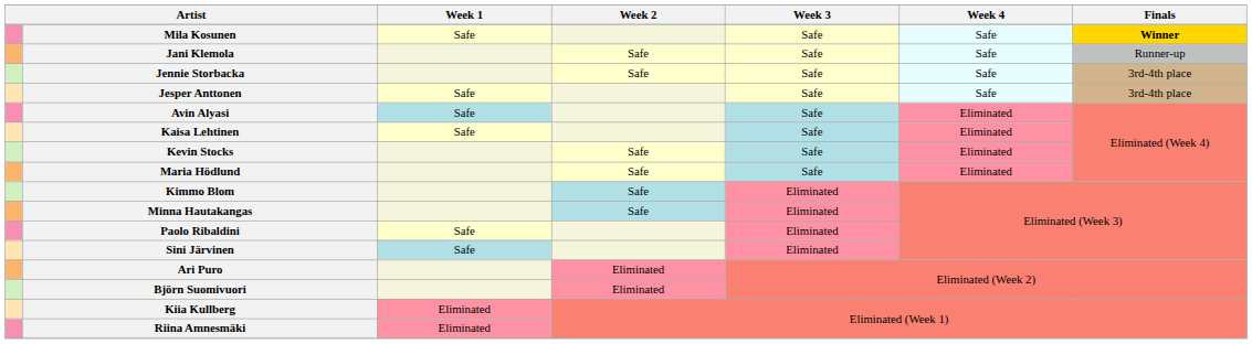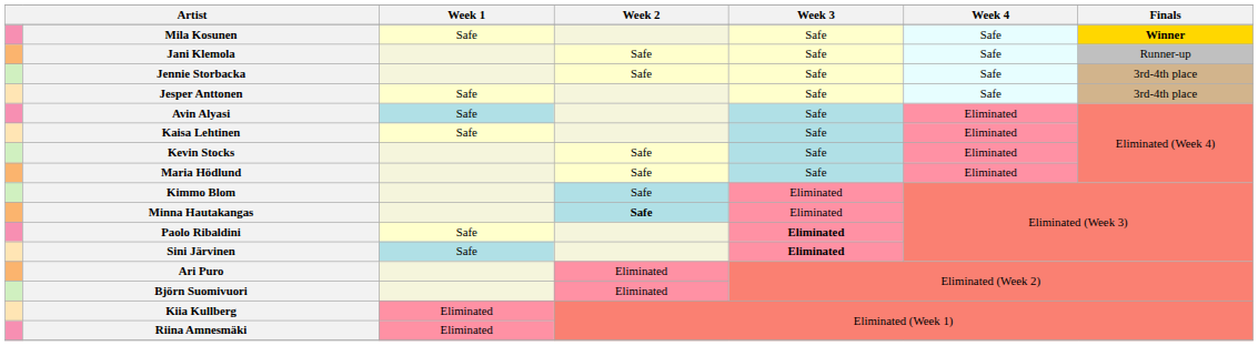Minna Hautakangas | Week 2: normal -> bold
Paolo Ribaldini | Week 3: normal -> bold
Sini Järvinen | Week 3: normal -> bold
